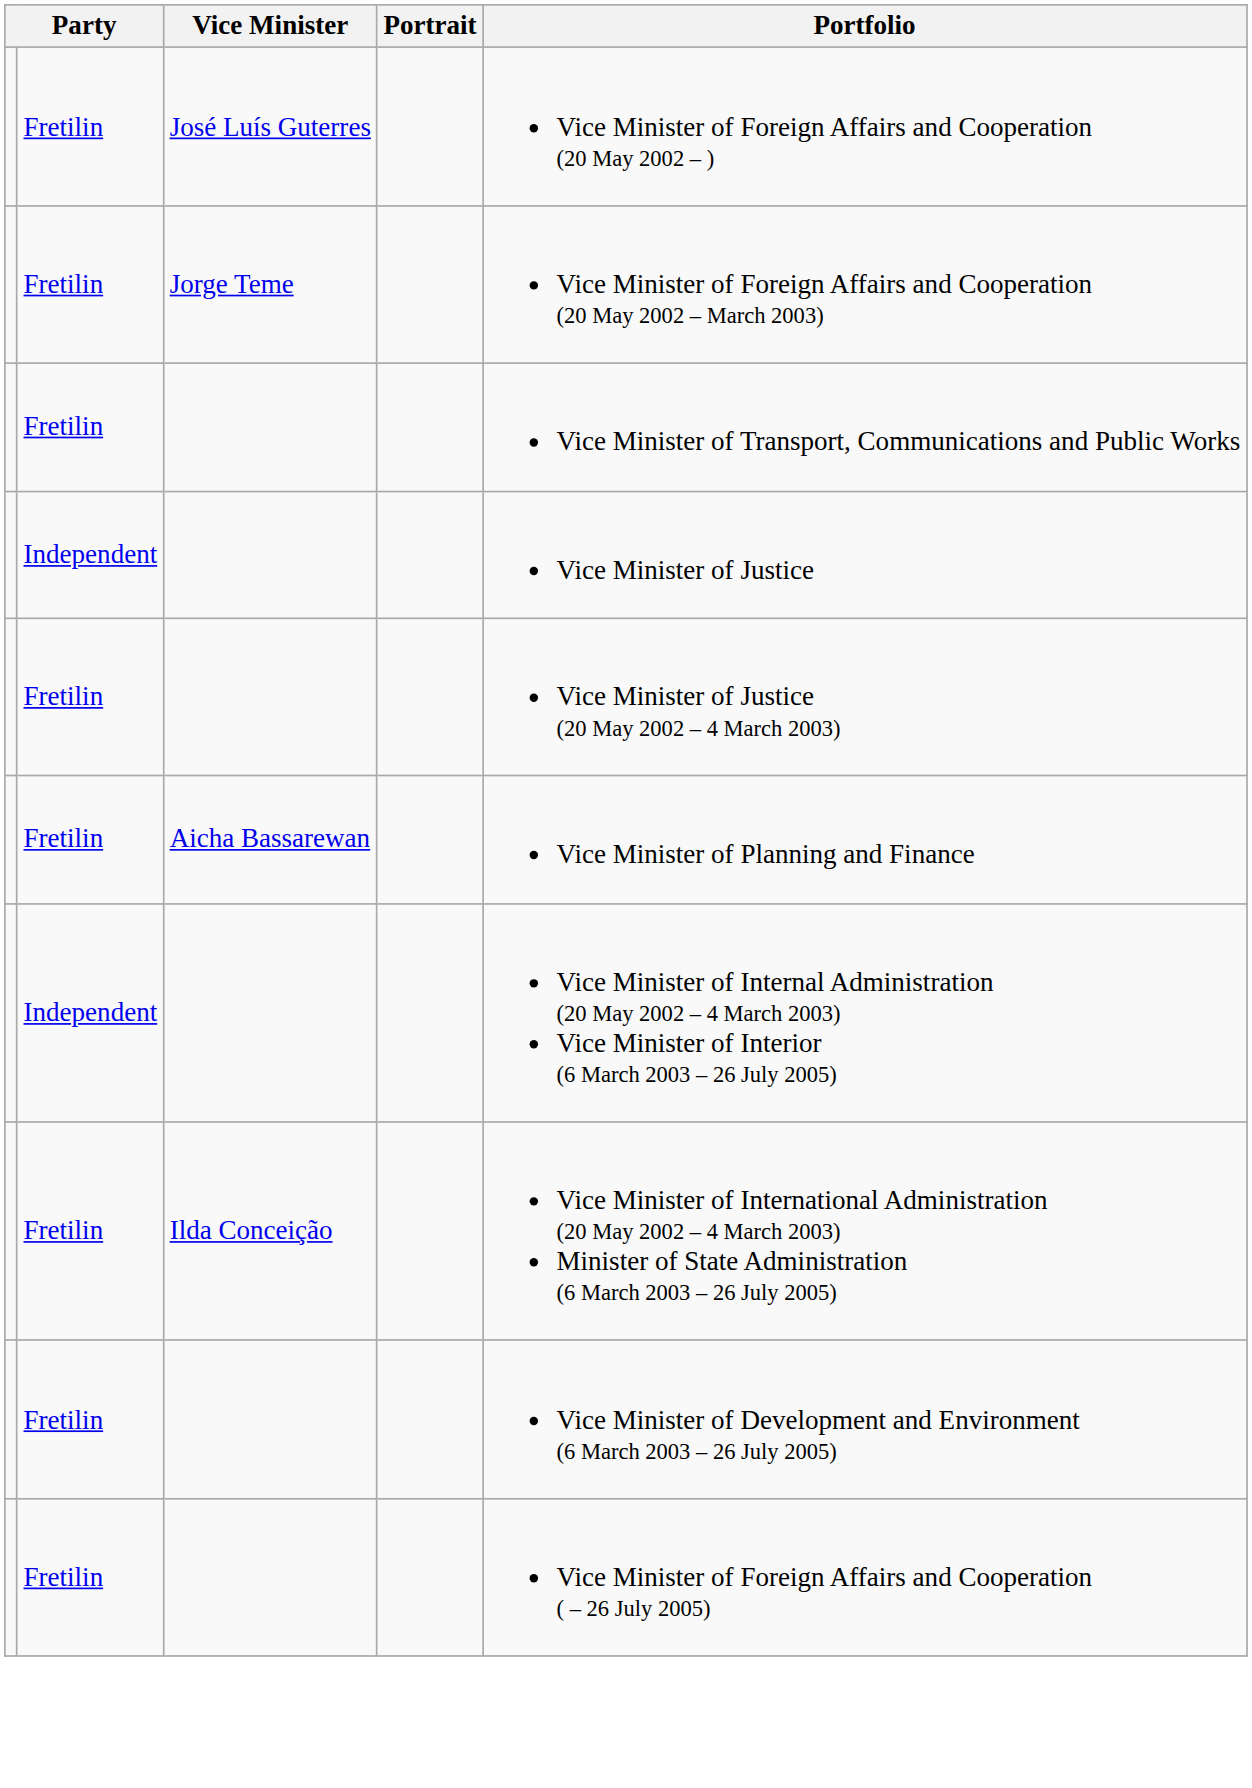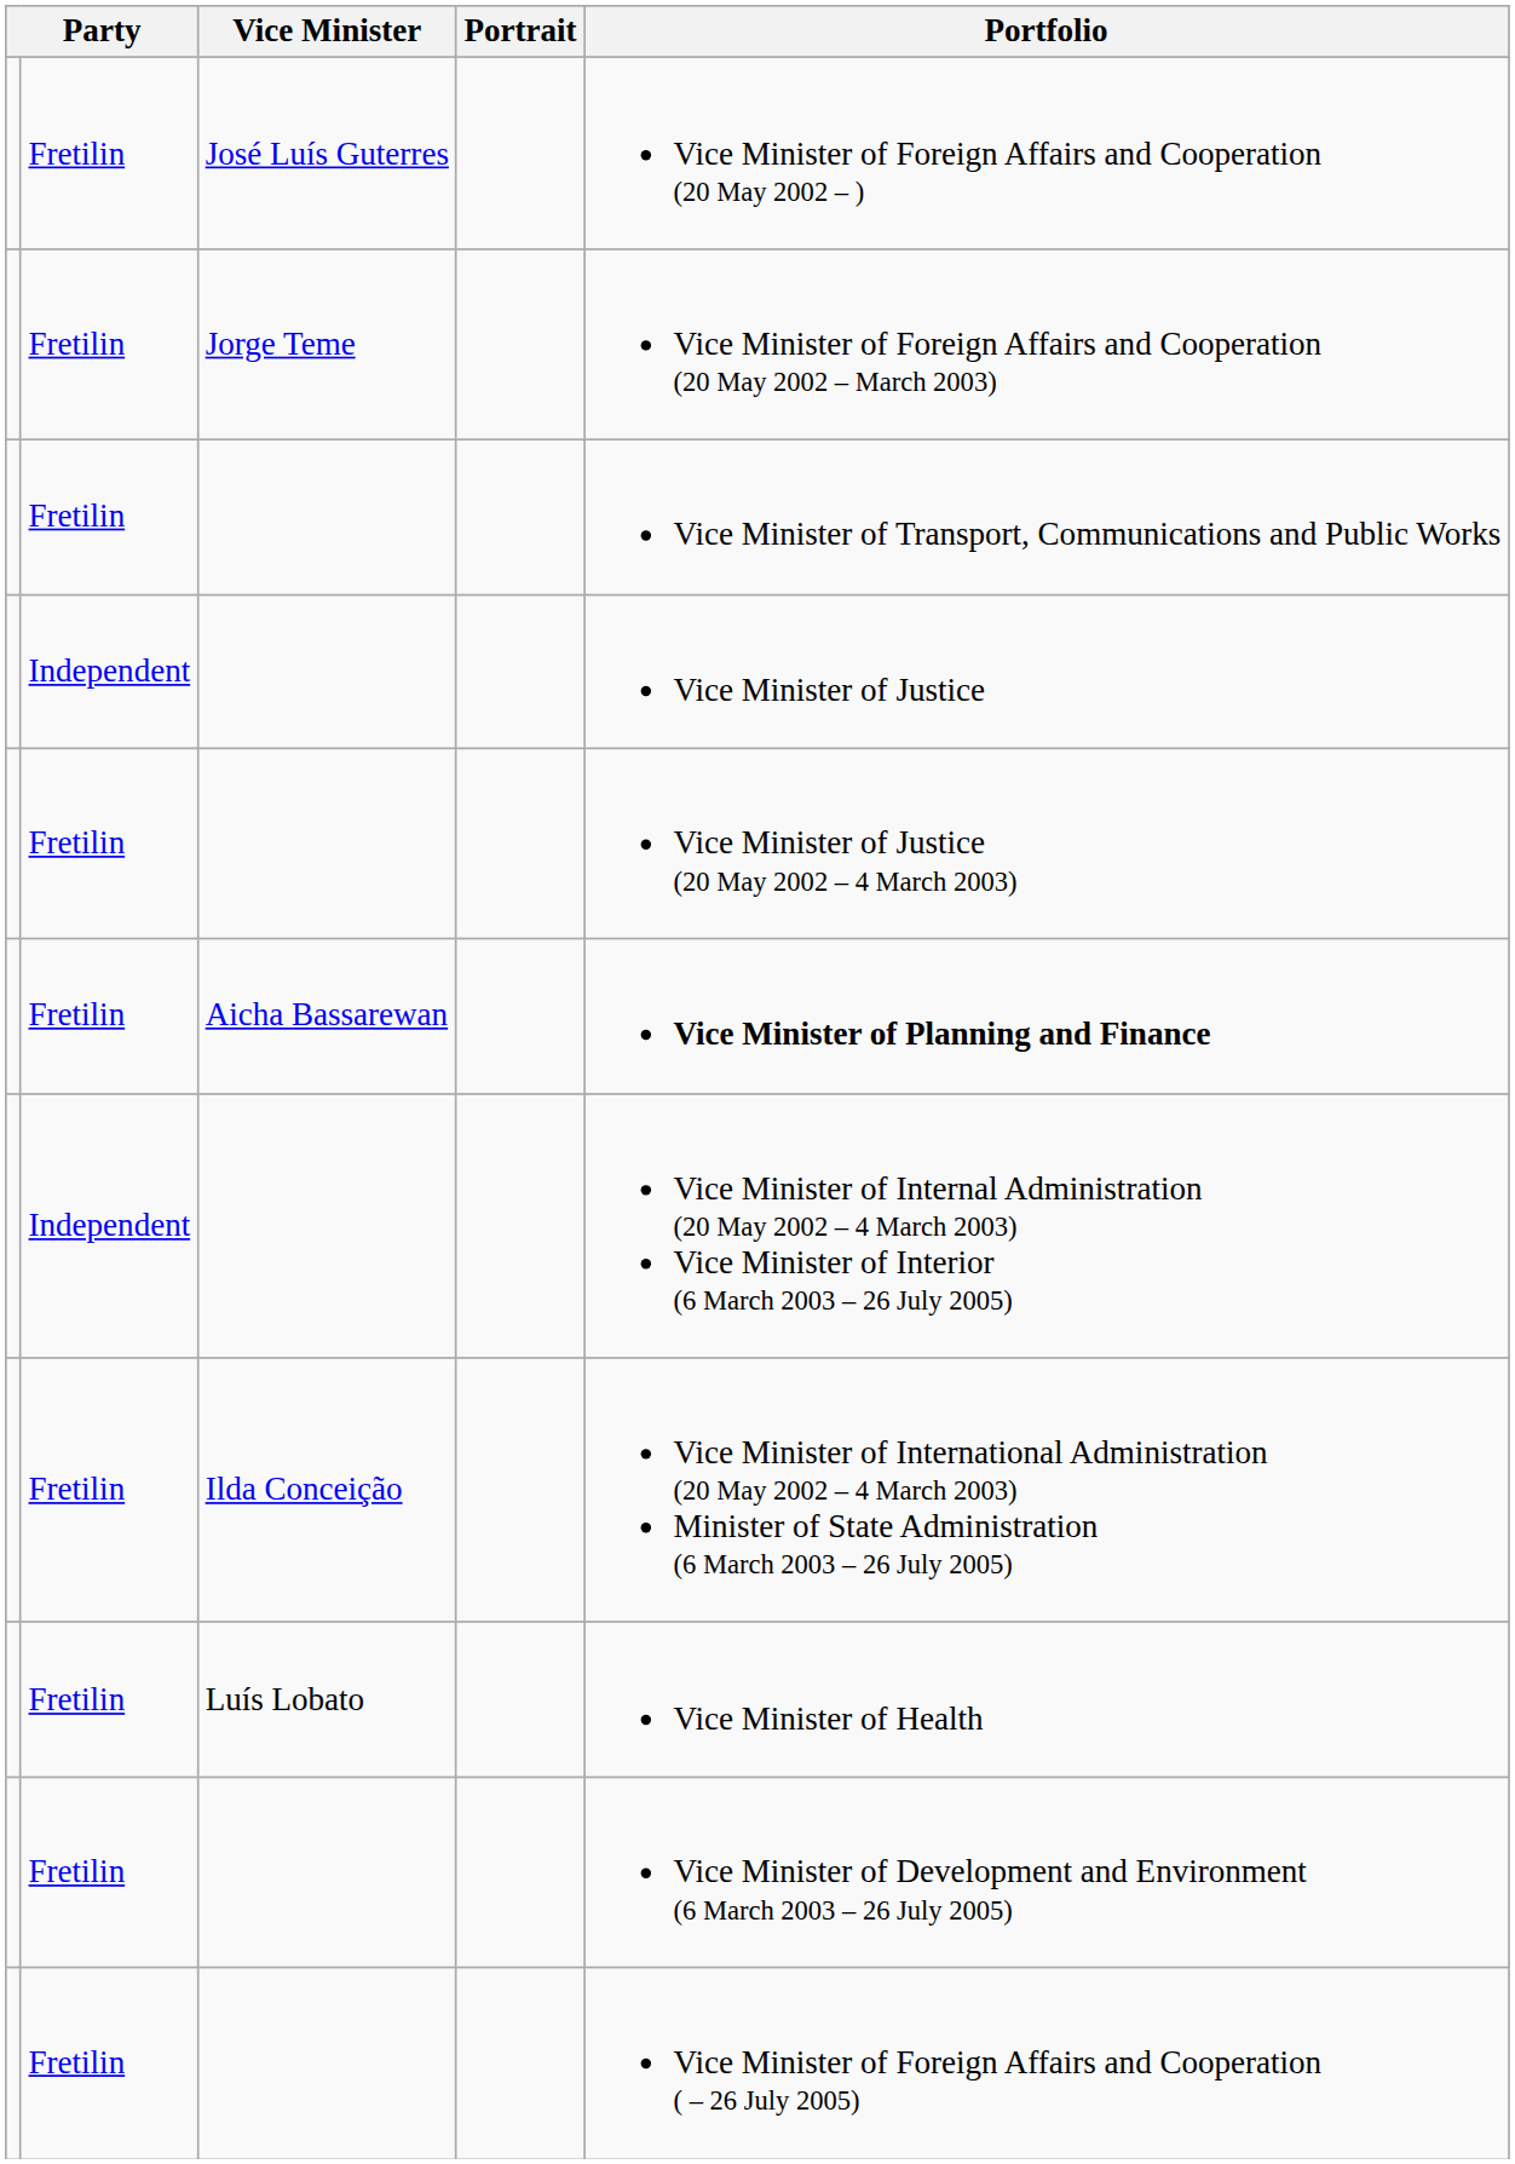Aicha Bassarewan | Portfolio: normal -> bold
+ row: Fretilin | Luís Lobato | Vice Minister of Health
